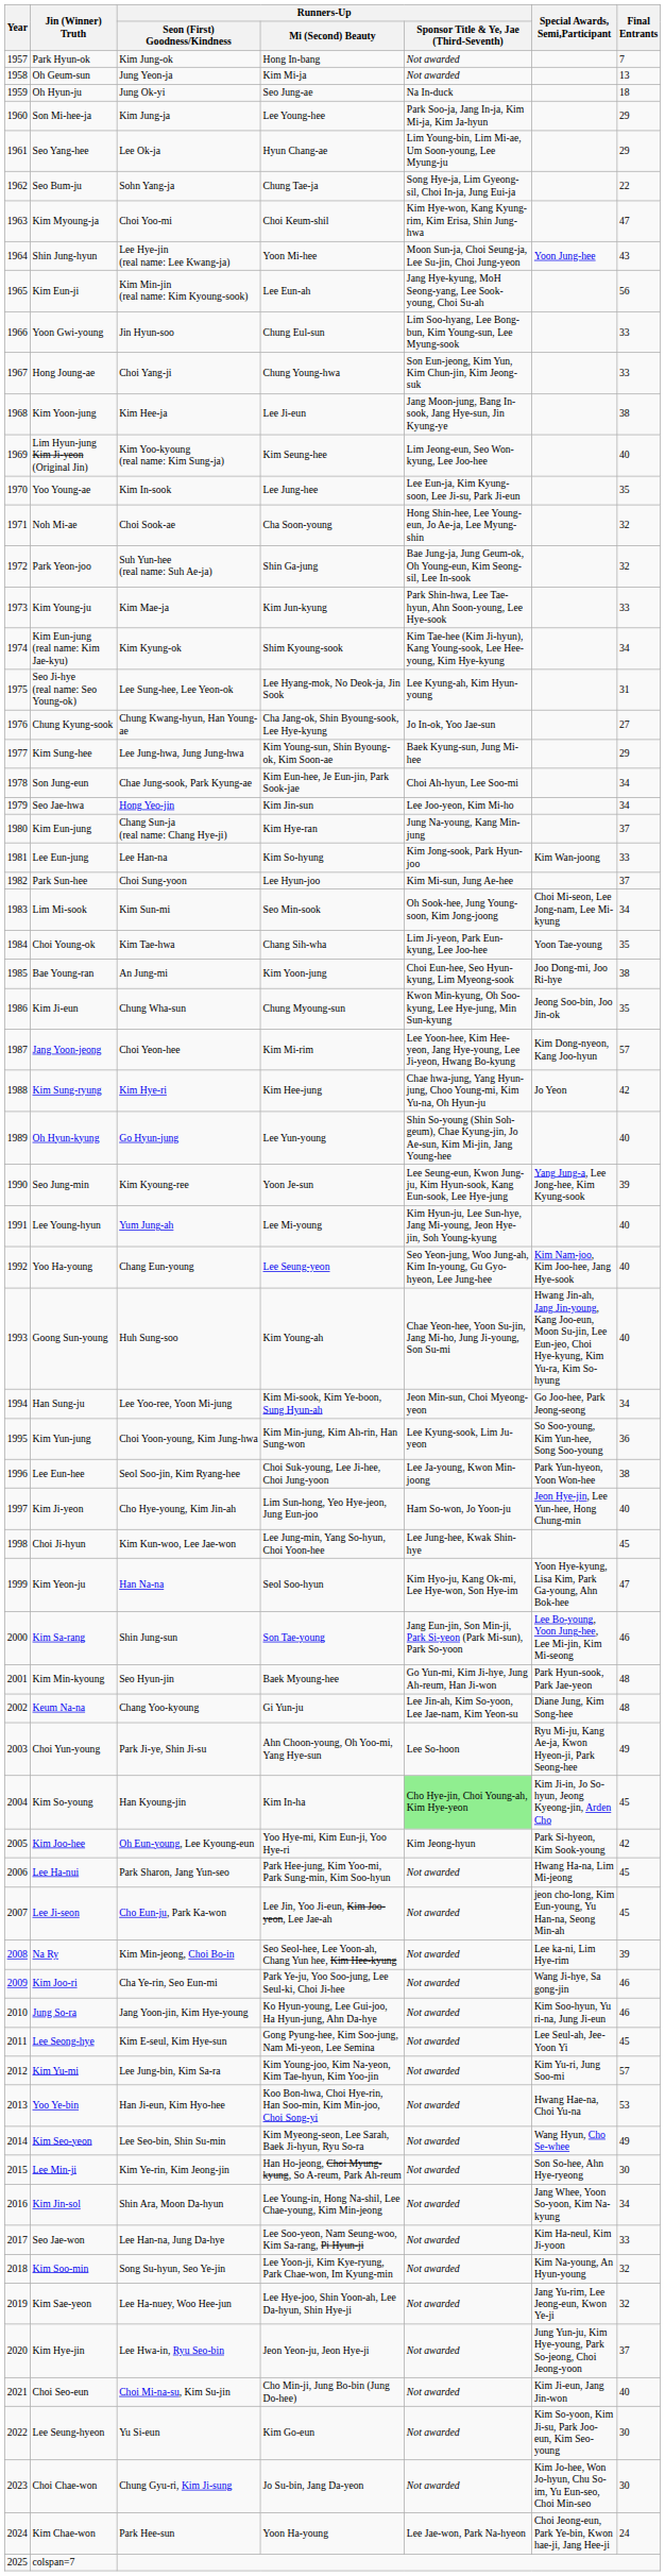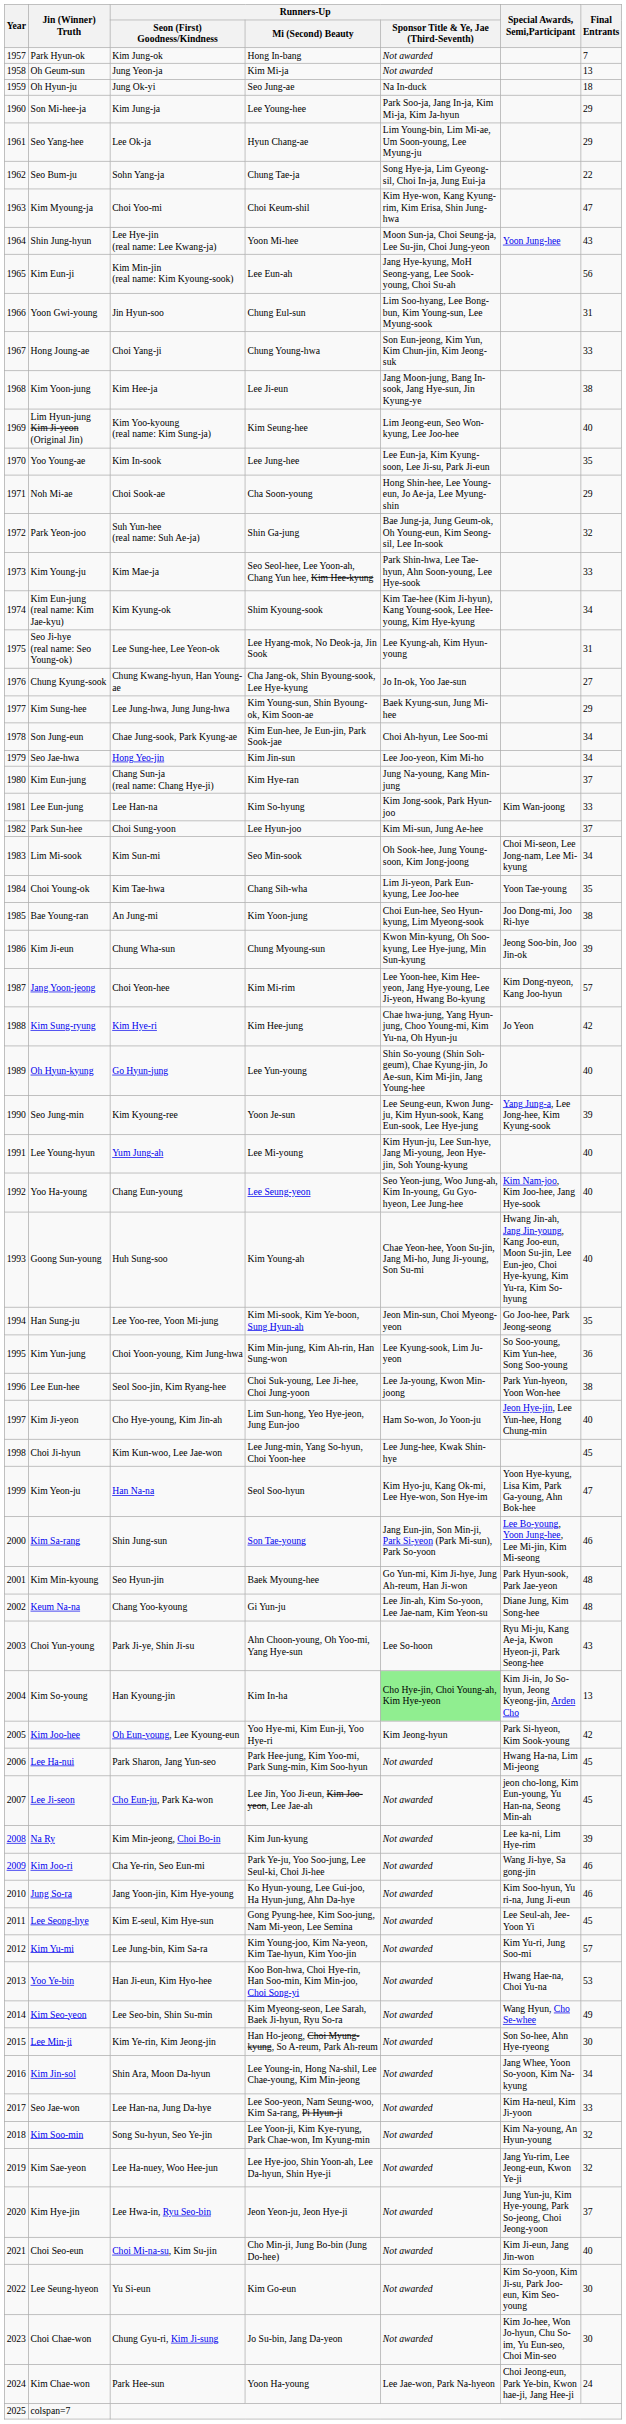Yoon Gwi-young | Final Entrants: 33 -> 31
Noh Mi-ae | Final Entrants: 32 -> 29
Kim Young-ju | Runners-Up / Mi (Second) Beauty: Kim Jun-kyung -> Seo Seol-hee, Lee Yoon-ah, Chang Yun hee, Kim Hee-kyung
Kim Ji-eun | Final Entrants: 35 -> 39
Han Sung-ju | Final Entrants: 34 -> 35
Choi Yun-young | Final Entrants: 49 -> 43
Kim So-young | Final Entrants: 45 -> 13
Na Ry | Runners-Up / Mi (Second) Beauty: Seo Seol-hee, Lee Yoon-ah, Chang Yun hee, Kim Hee-kyung -> Kim Jun-kyung
